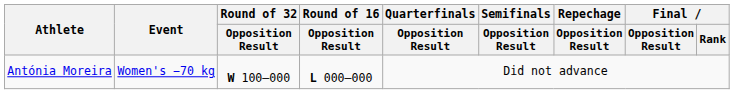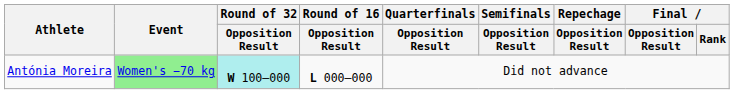Antónia Moreira | Event: no background -> lightgreen background
Antónia Moreira | Round of 32 / Opposition Result: no background -> paleturquoise background
